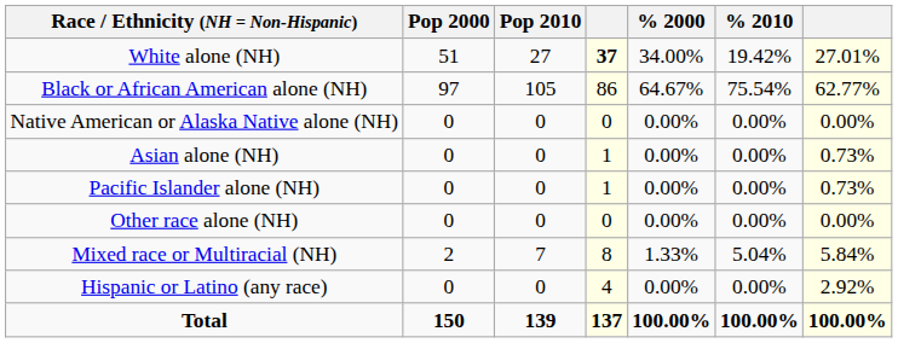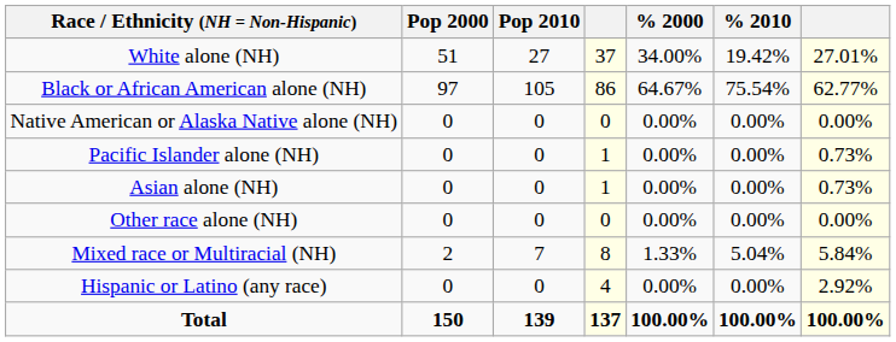White alone (NH) | column 4: bold -> normal
rows swapped: Asian alone (NH) <-> Pacific Islander alone (NH)
